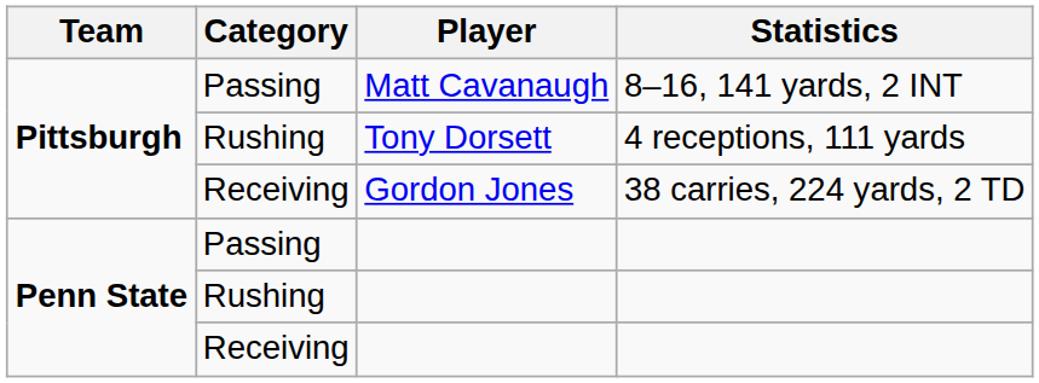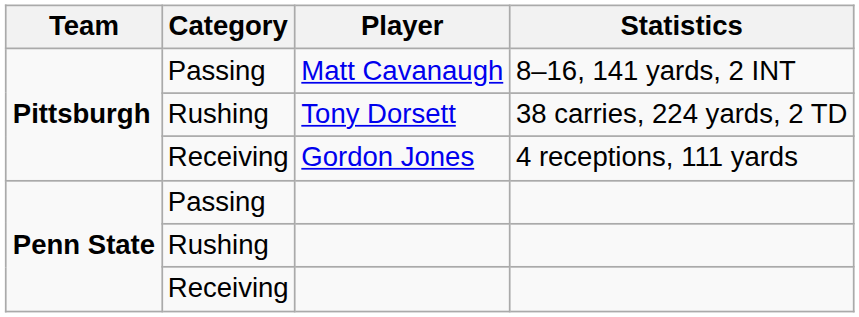Tony Dorsett | Statistics: 4 receptions, 111 yards -> 38 carries, 224 yards, 2 TD
Gordon Jones | Statistics: 38 carries, 224 yards, 2 TD -> 4 receptions, 111 yards
